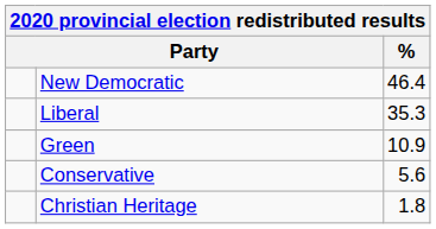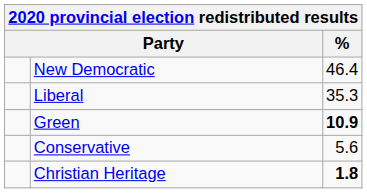Green | %: normal -> bold
Christian Heritage | %: normal -> bold
